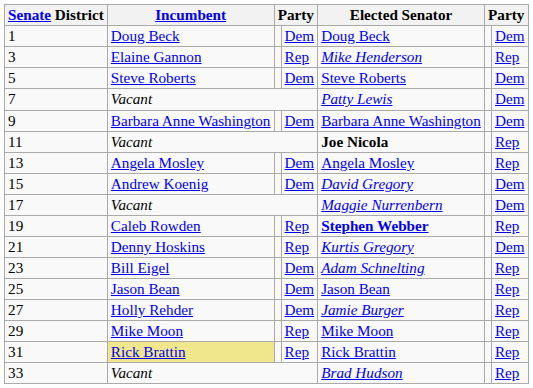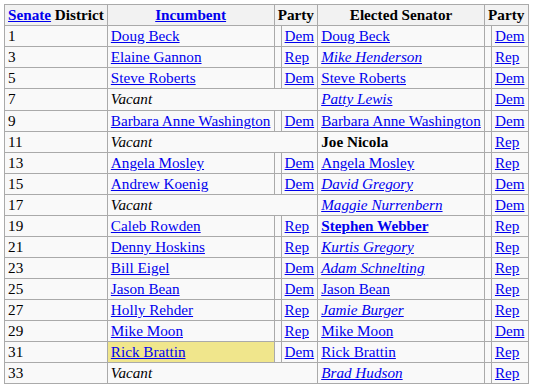21 | column 7: Dem -> Rep
27 | column 4: Dem -> Rep
29 | column 7: Rep -> Dem
31 | column 4: Rep -> Dem
